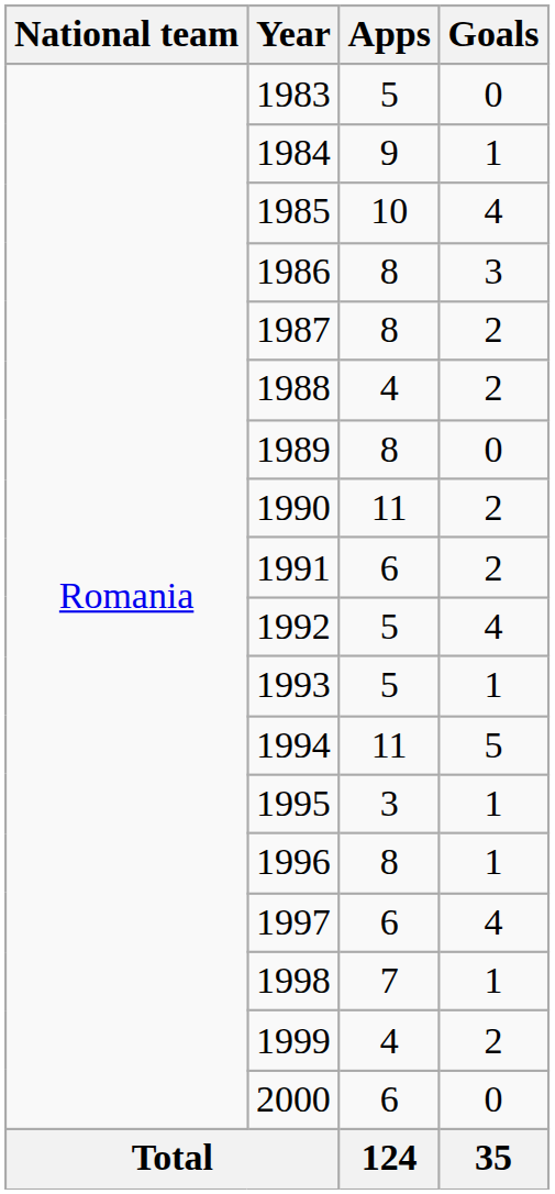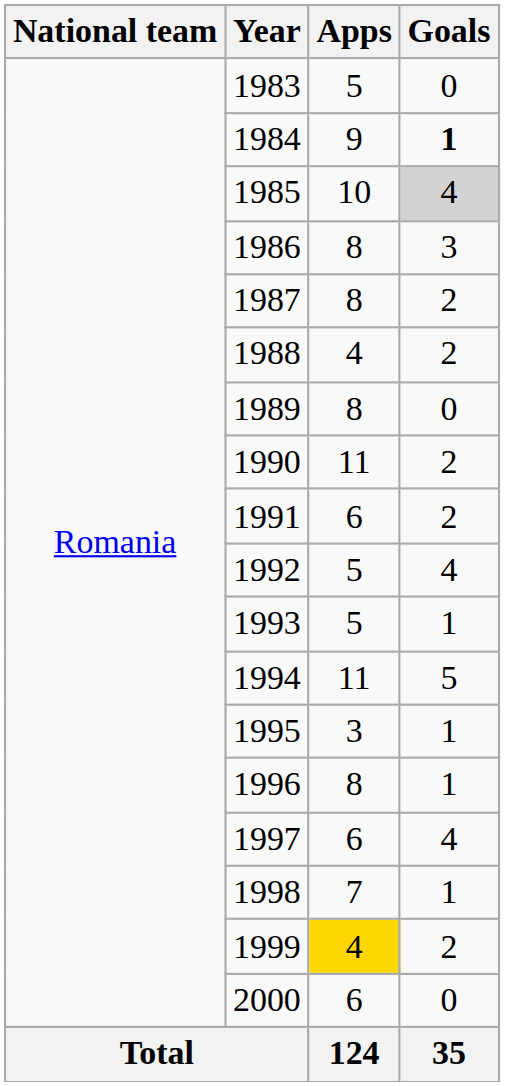1984 | Goals: normal -> bold
1985 | Goals: no background -> lightgrey background
1999 | Apps: no background -> gold background
